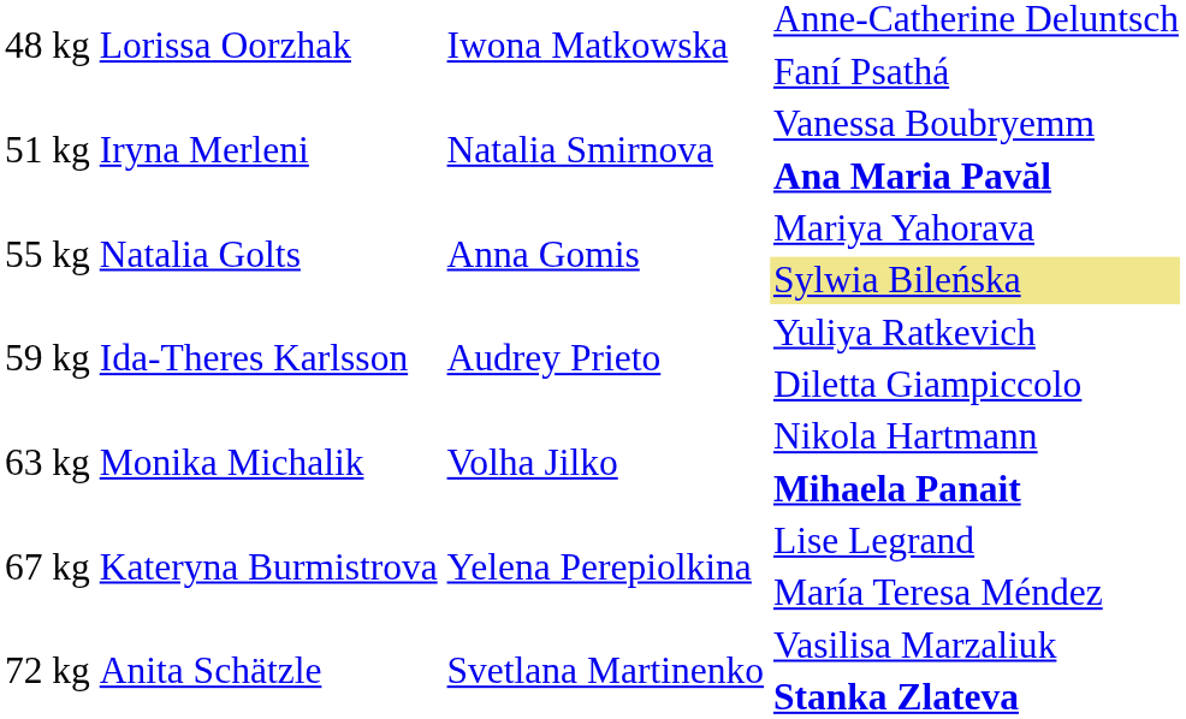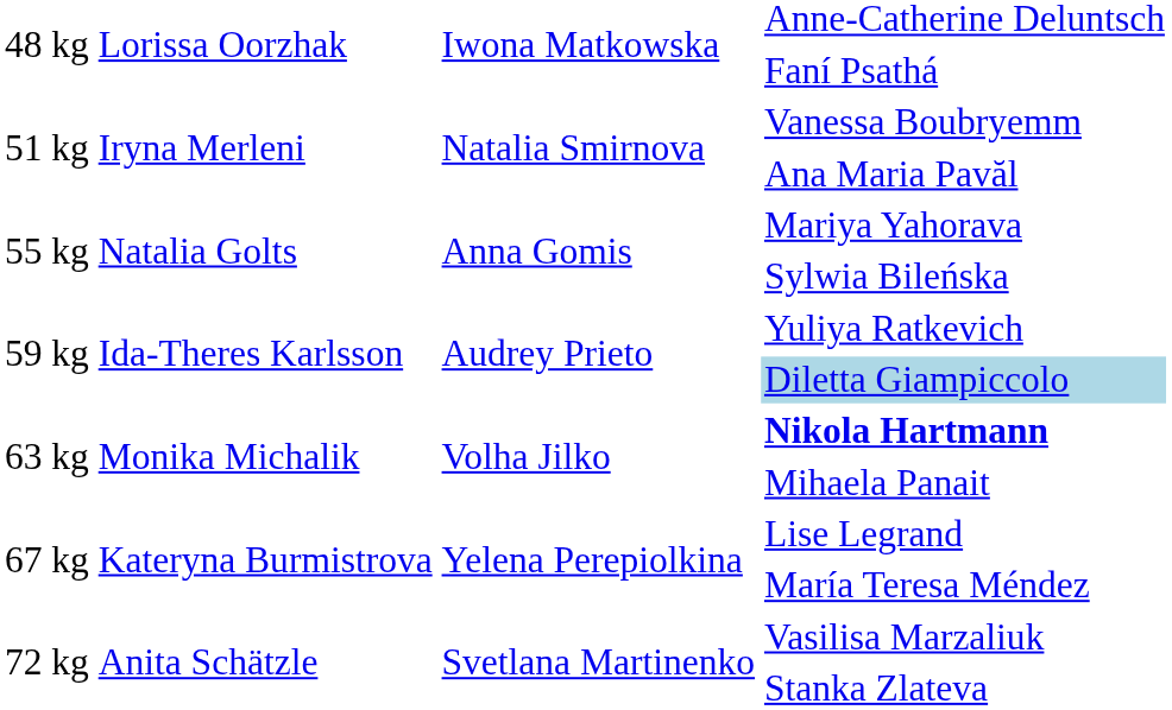Ana Maria Pavăl | column 4: bold -> normal
Sylwia Bileńska | column 4: khaki background -> no background
Diletta Giampiccolo | column 4: no background -> lightblue background
Nikola Hartmann | column 4: normal -> bold
Mihaela Panait | column 4: bold -> normal
Stanka Zlateva | column 4: bold -> normal
